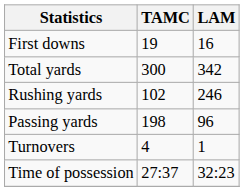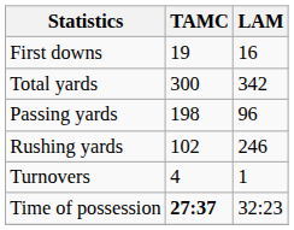rows swapped: Rushing yards <-> Passing yards
Time of possession | TAMC: normal -> bold
